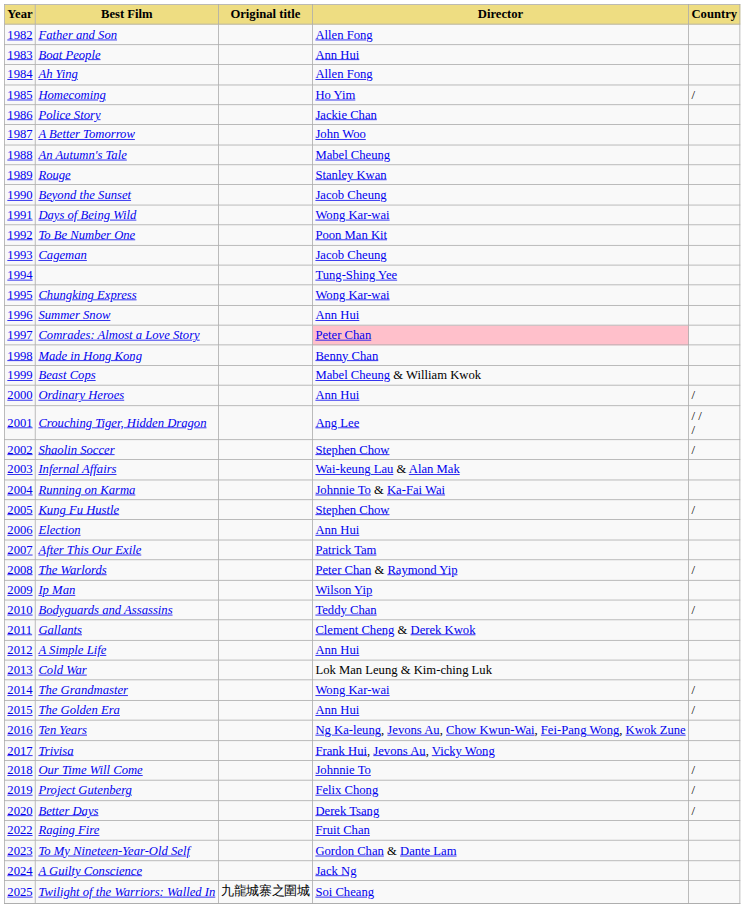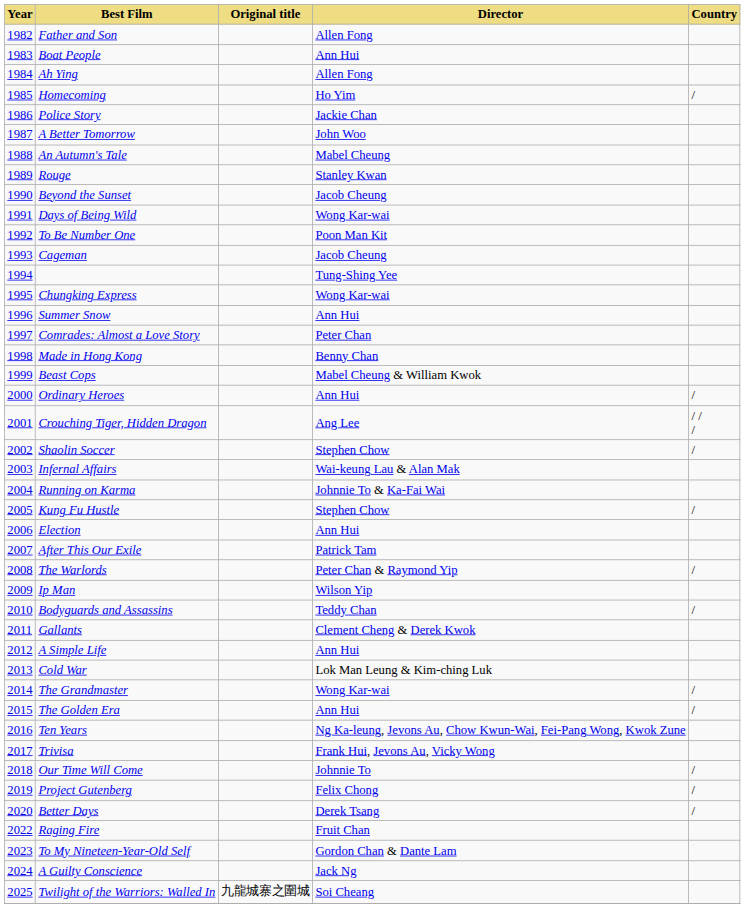Comrades: Almost a Love Story | Director: pink background -> no background
